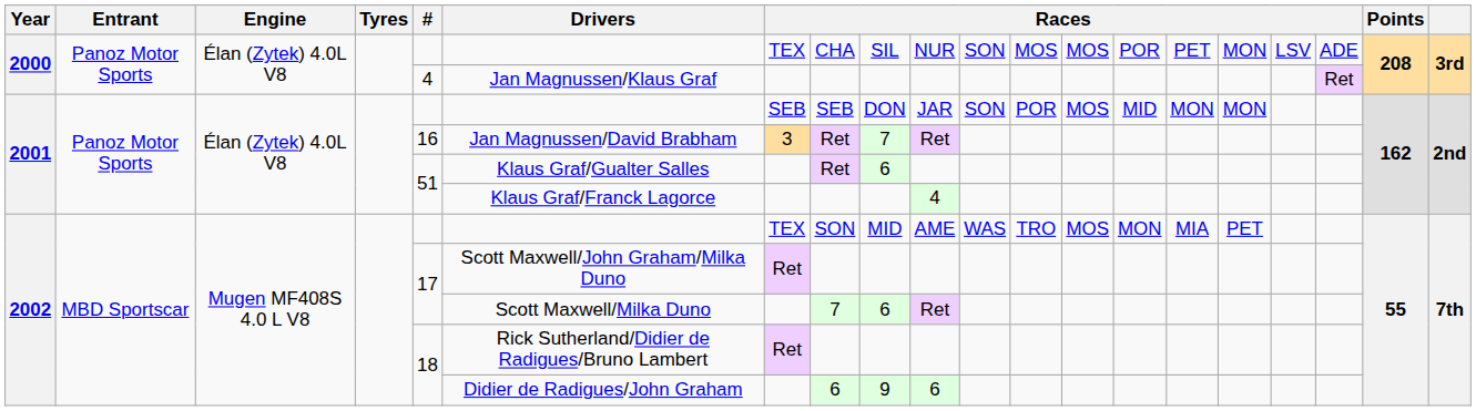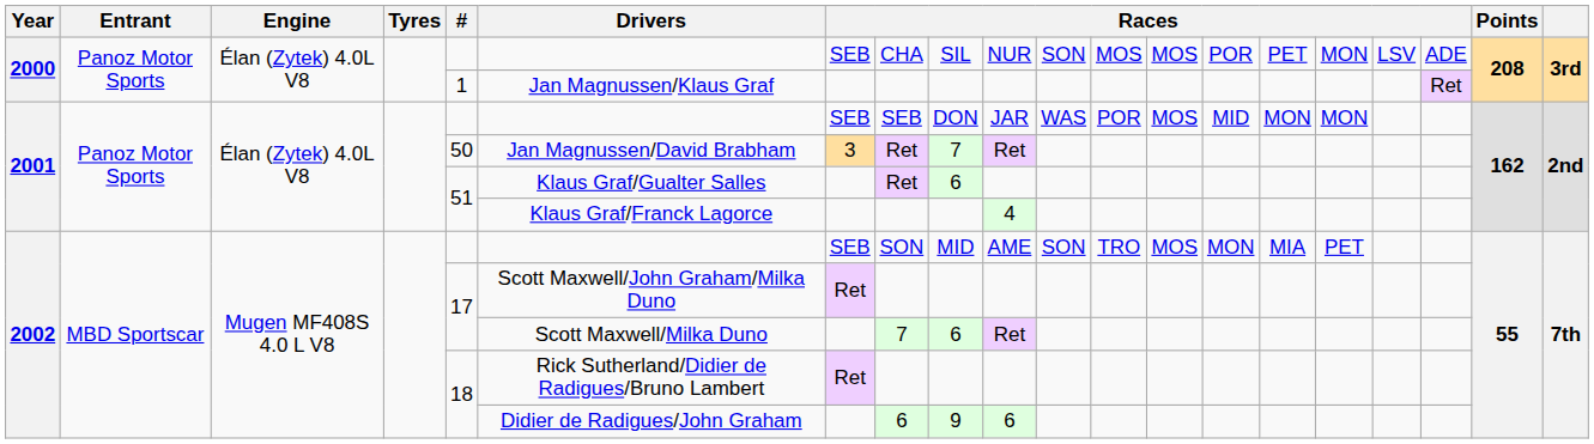row 2 | column 7: TEX -> SEB
row 3 | #: 4 -> 1
row 4 | column 11: SON -> WAS
row 5 | #: 16 -> 50
row 8 | column 7: TEX -> SEB
row 8 | column 11: WAS -> SON
